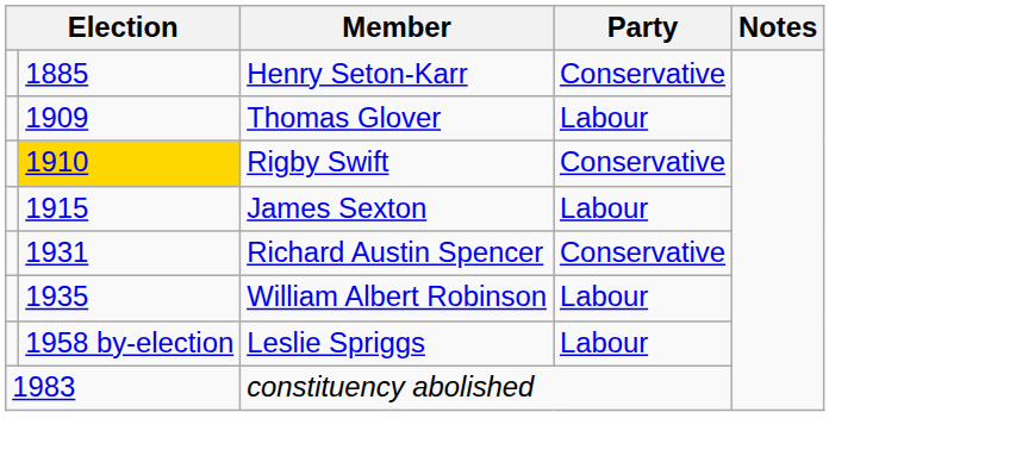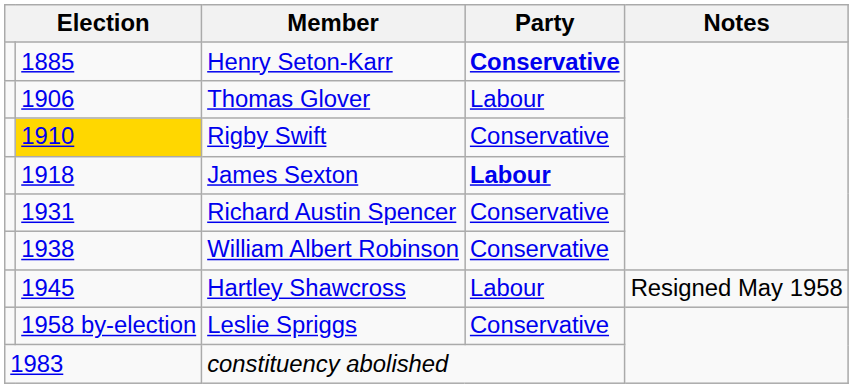Henry Seton-Karr | Party: normal -> bold
Thomas Glover | column 2: 1909 -> 1906
James Sexton | column 2: 1915 -> 1918
James Sexton | Party: normal -> bold
William Albert Robinson | column 2: 1935 -> 1938
William Albert Robinson | Party: Labour -> Conservative
+ row: 1945 | Hartley Shawcross | Labour | Resigned May 1958
Leslie Spriggs | Party: Labour -> Conservative
